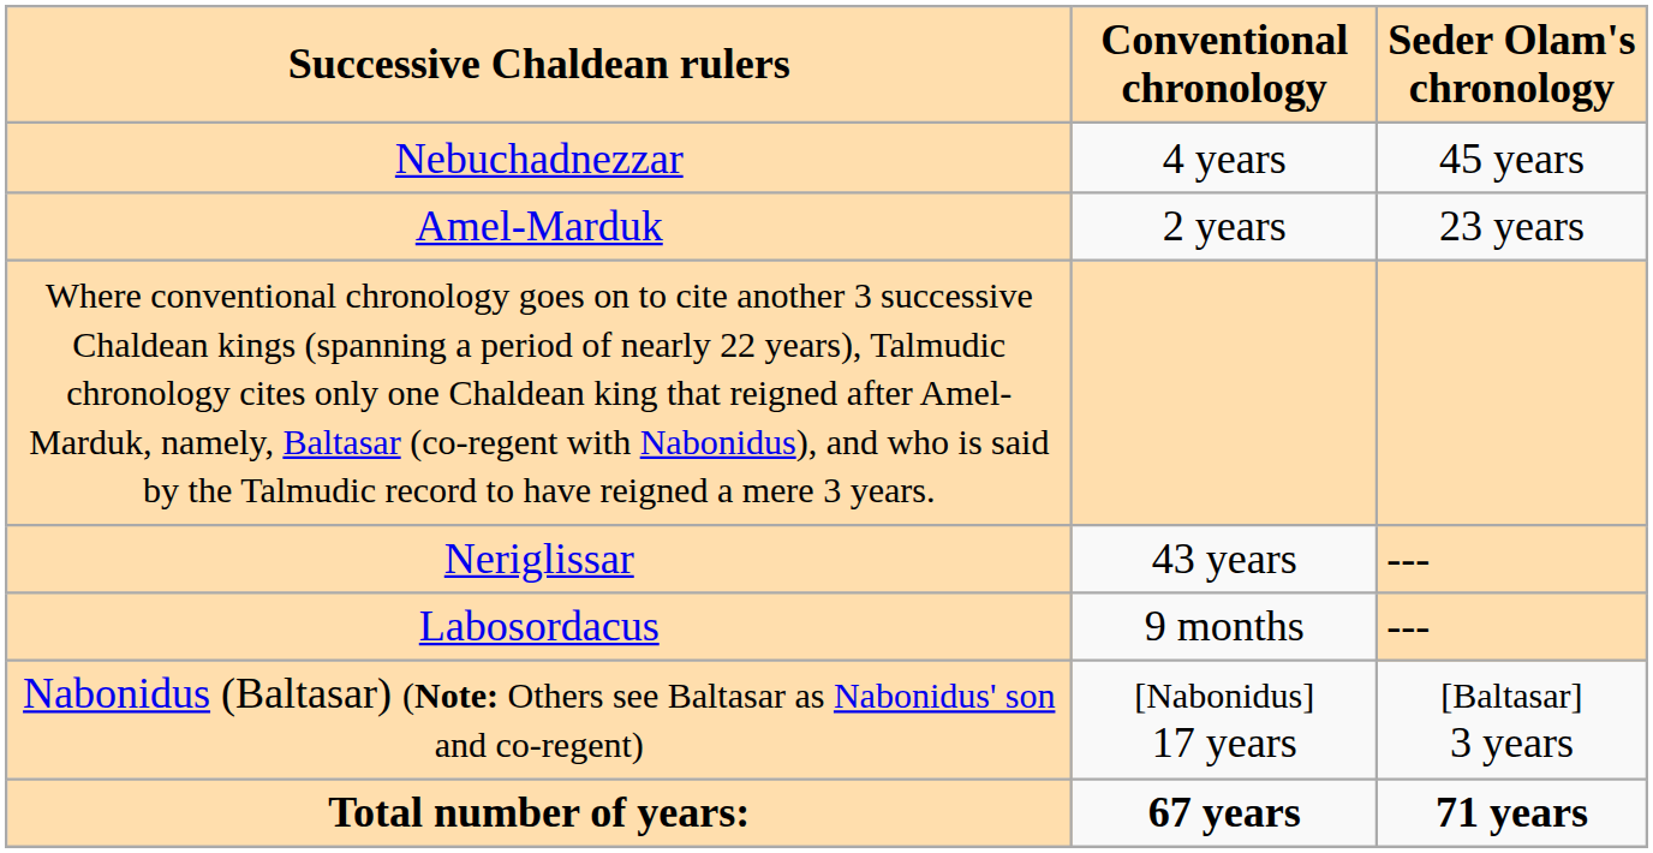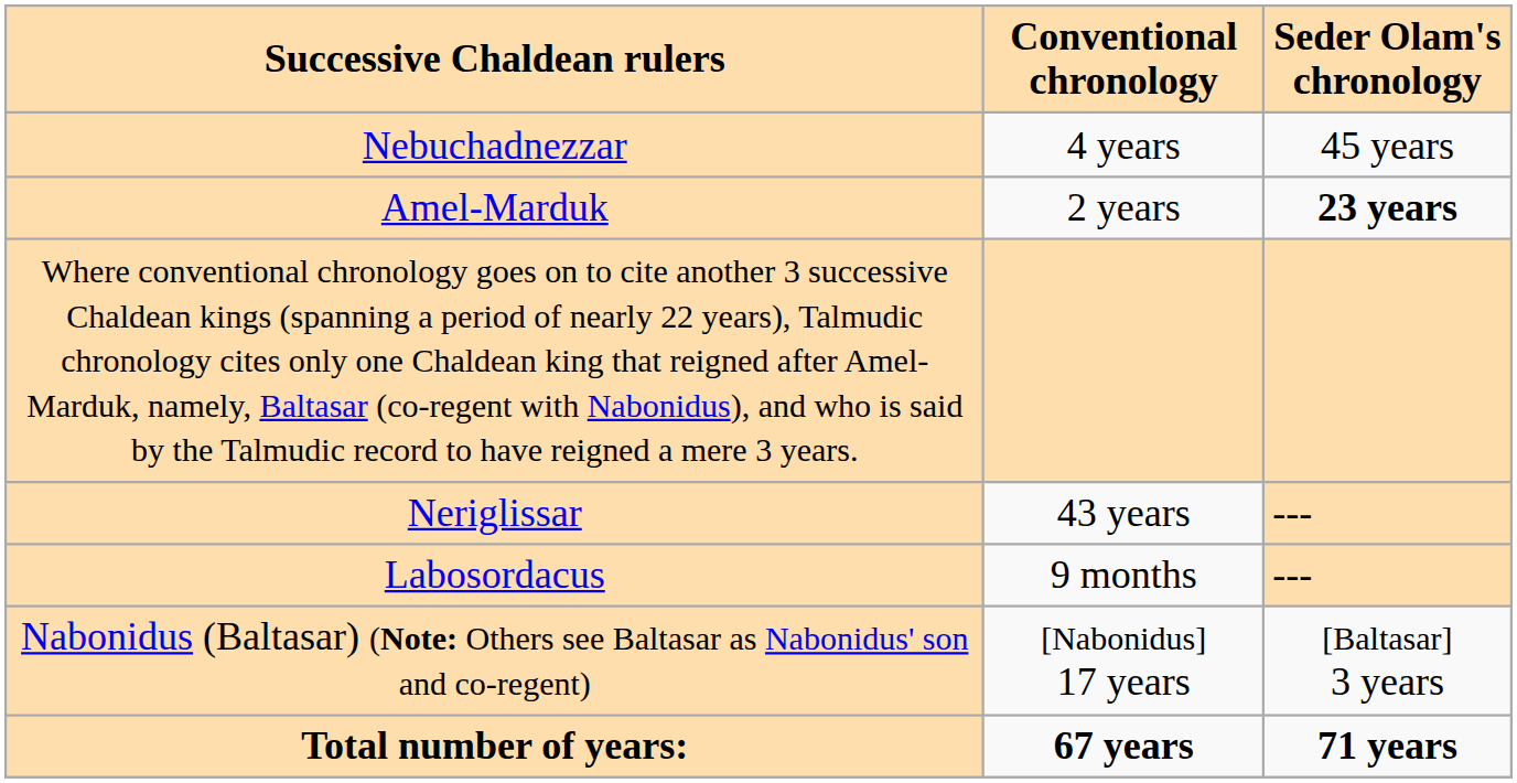Amel-Marduk | Seder Olam's chronology: normal -> bold
